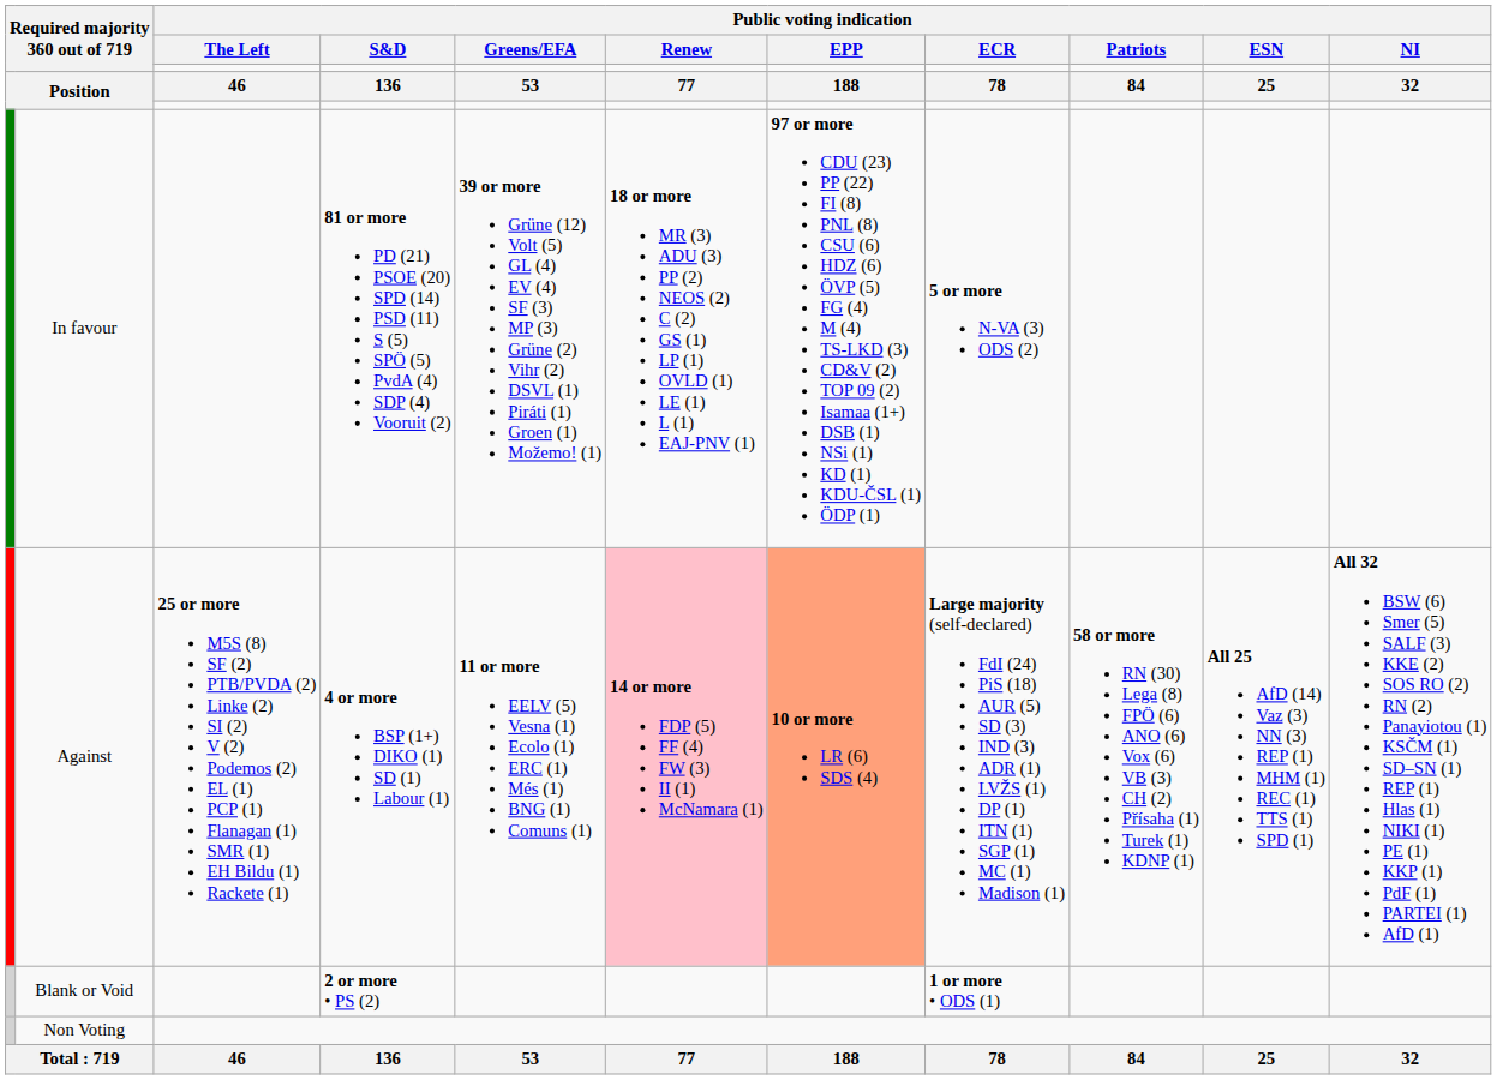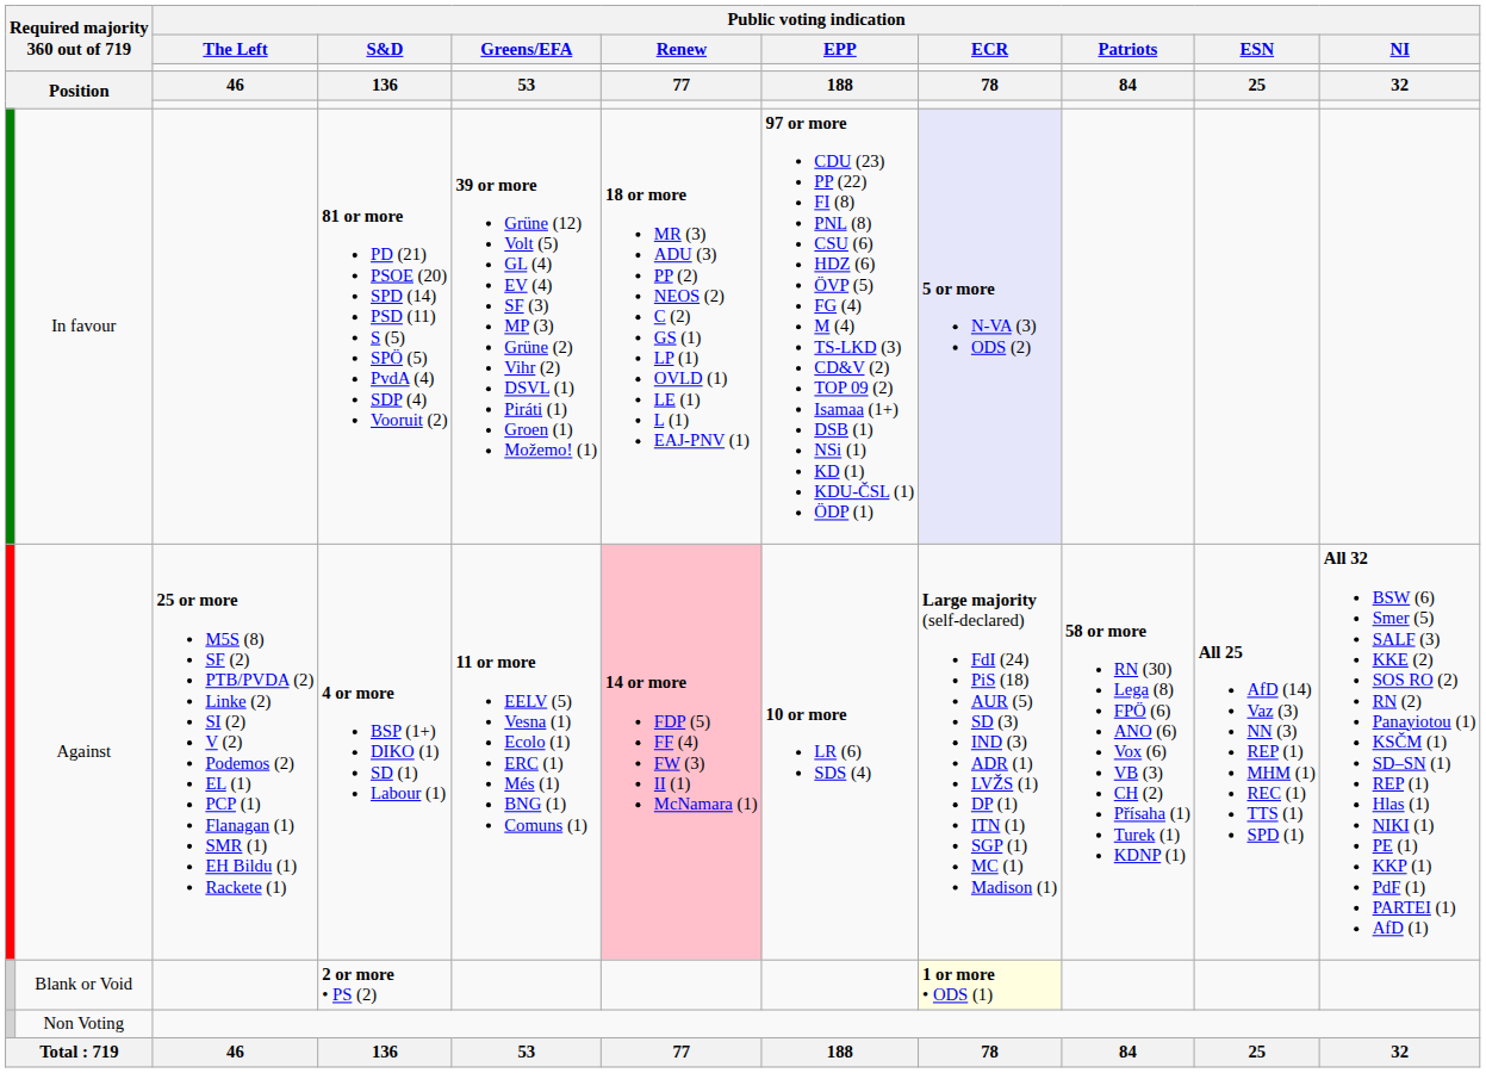In favour | Public voting indication / ECR: no background -> lavender background
Against | Public voting indication / EPP: lightsalmon background -> no background
Blank or Void | Public voting indication / ECR: no background -> lightyellow background
